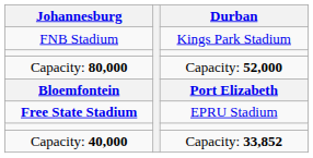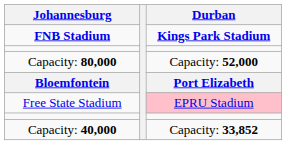FNB Stadium | Johannesburg: normal -> bold
FNB Stadium | Durban: normal -> bold
Free State Stadium | Johannesburg: bold -> normal
Free State Stadium | Durban: no background -> pink background
